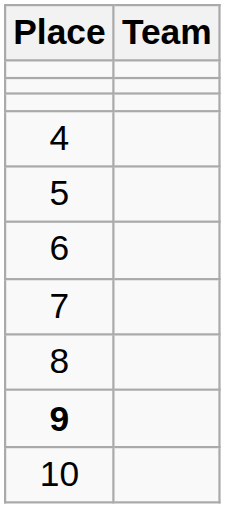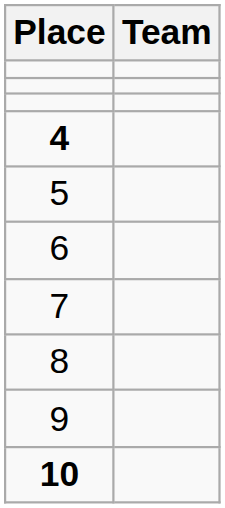row 5 | Place: normal -> bold
row 10 | Place: bold -> normal
row 11 | Place: normal -> bold
